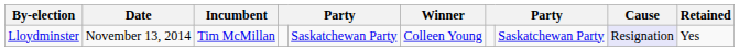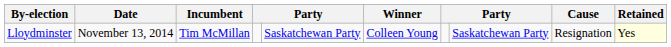Lloydminster | Cause: lavender background -> no background
Lloydminster | Retained: no background -> lightyellow background
